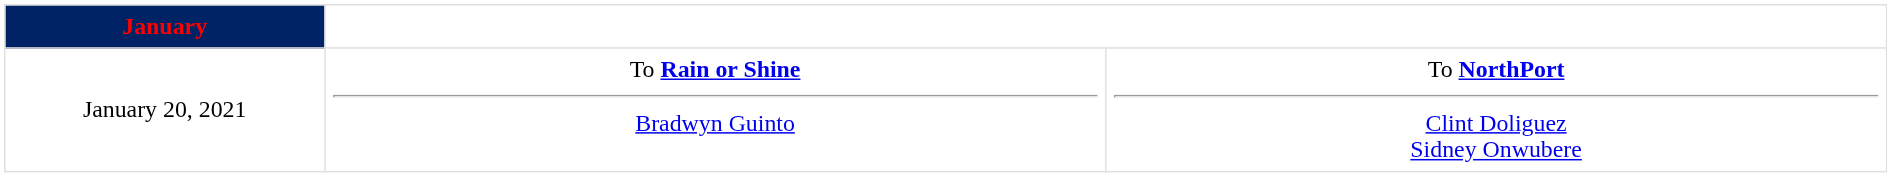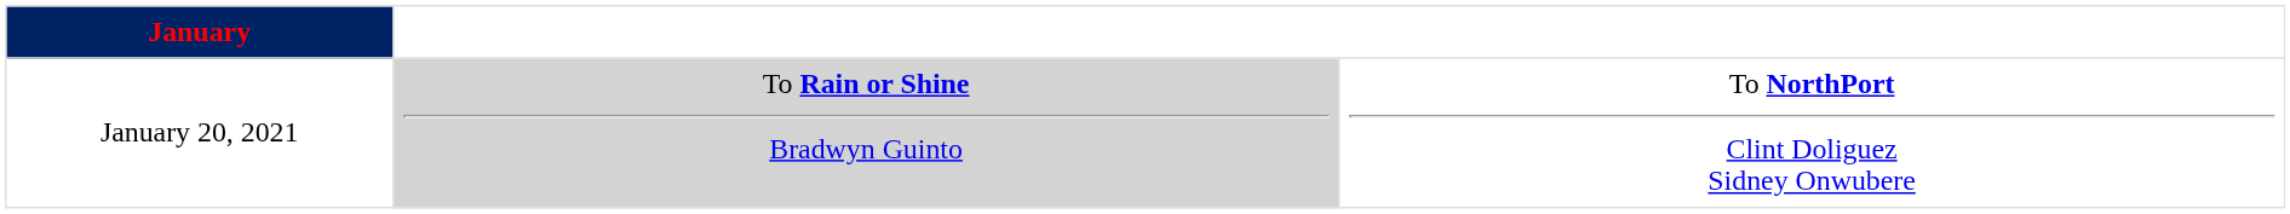January 20, 2021 | column 2: no background -> lightgrey background
